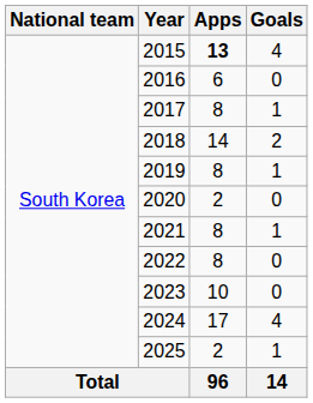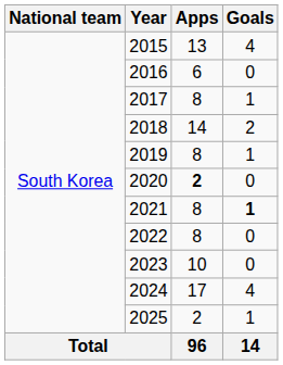2015 | Apps: bold -> normal
2020 | Apps: normal -> bold
2021 | Goals: normal -> bold
